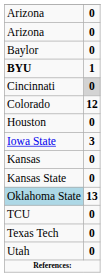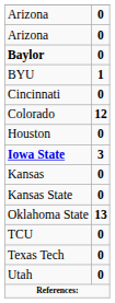row 3 | column 1: normal -> bold
row 4 | column 1: bold -> normal
row 5 | column 2: lightgrey background -> no background
row 8 | column 1: normal -> bold
row 11 | column 1: lightblue background -> no background
